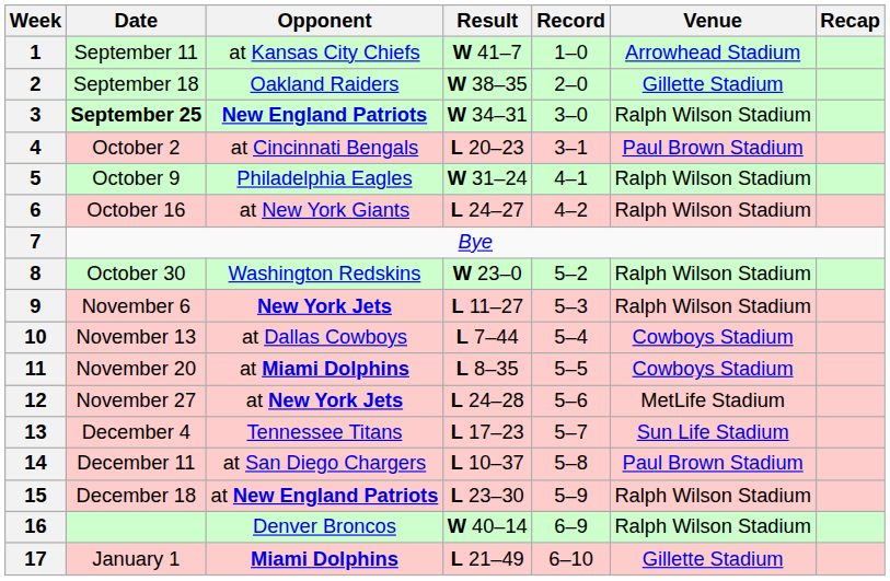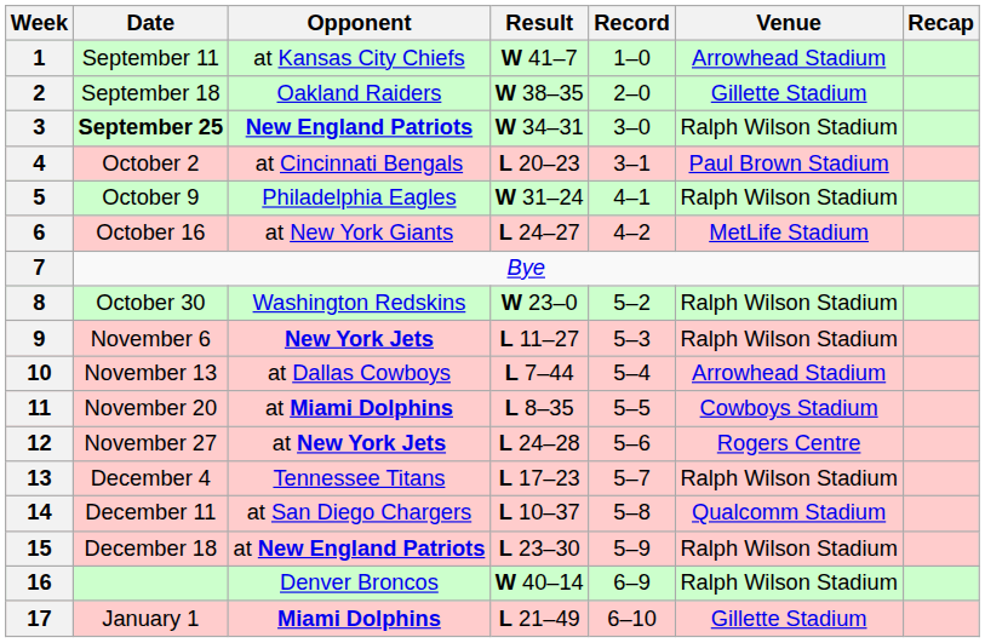6 | Venue: Ralph Wilson Stadium -> MetLife Stadium
10 | Venue: Cowboys Stadium -> Arrowhead Stadium
12 | Venue: MetLife Stadium -> Rogers Centre
13 | Venue: Sun Life Stadium -> Ralph Wilson Stadium
14 | Venue: Paul Brown Stadium -> Qualcomm Stadium
